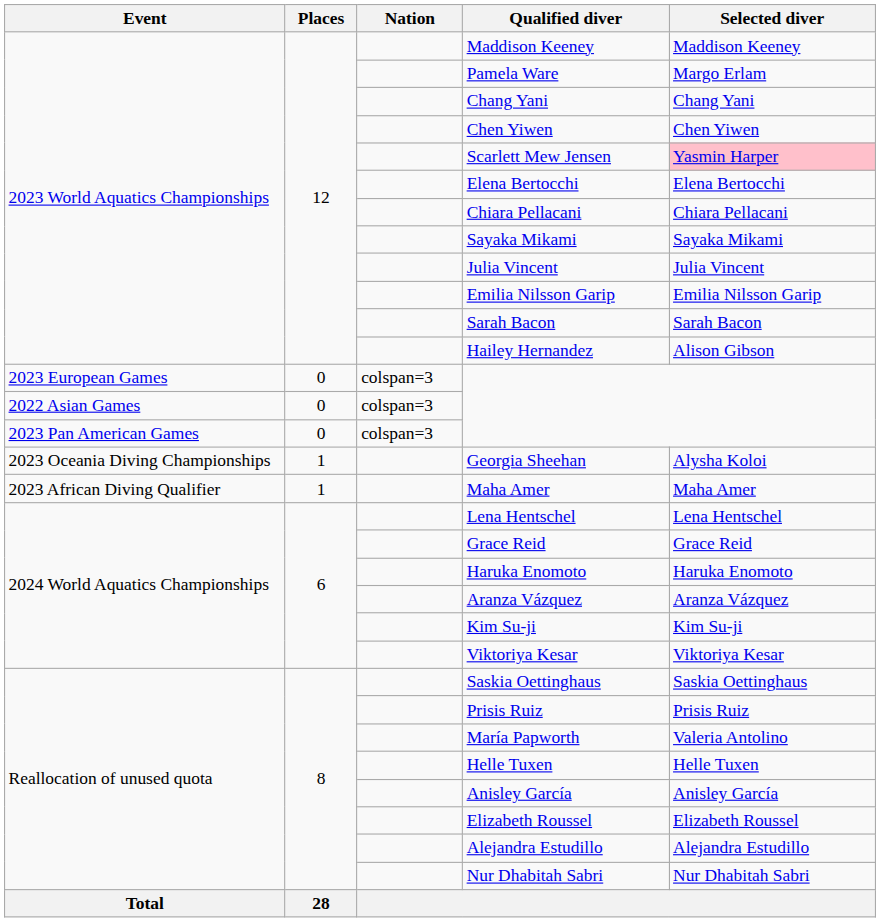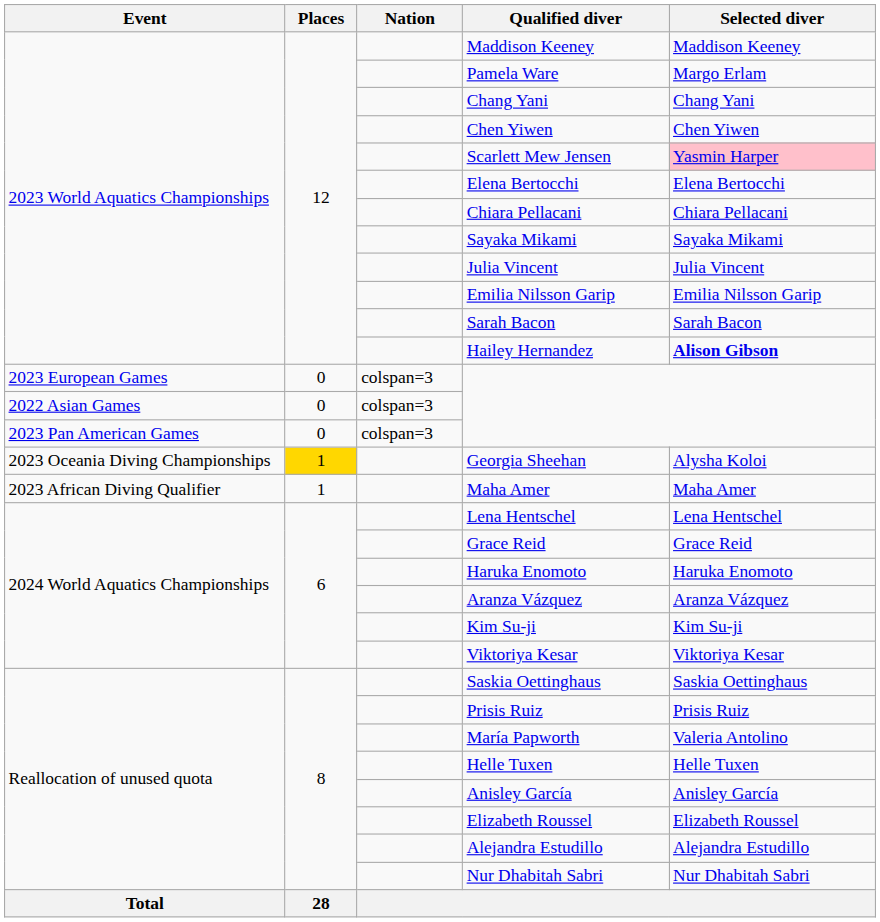Hailey Hernandez | Selected diver: normal -> bold
Georgia Sheehan | Places: no background -> gold background
